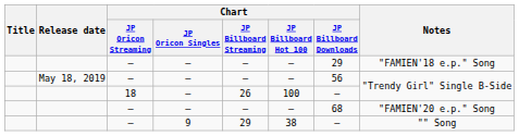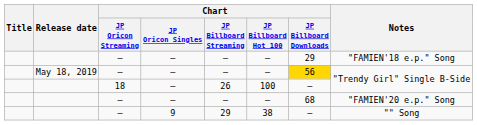May 18, 2019 | Chart / JP Billboard Downloads: no background -> gold background
